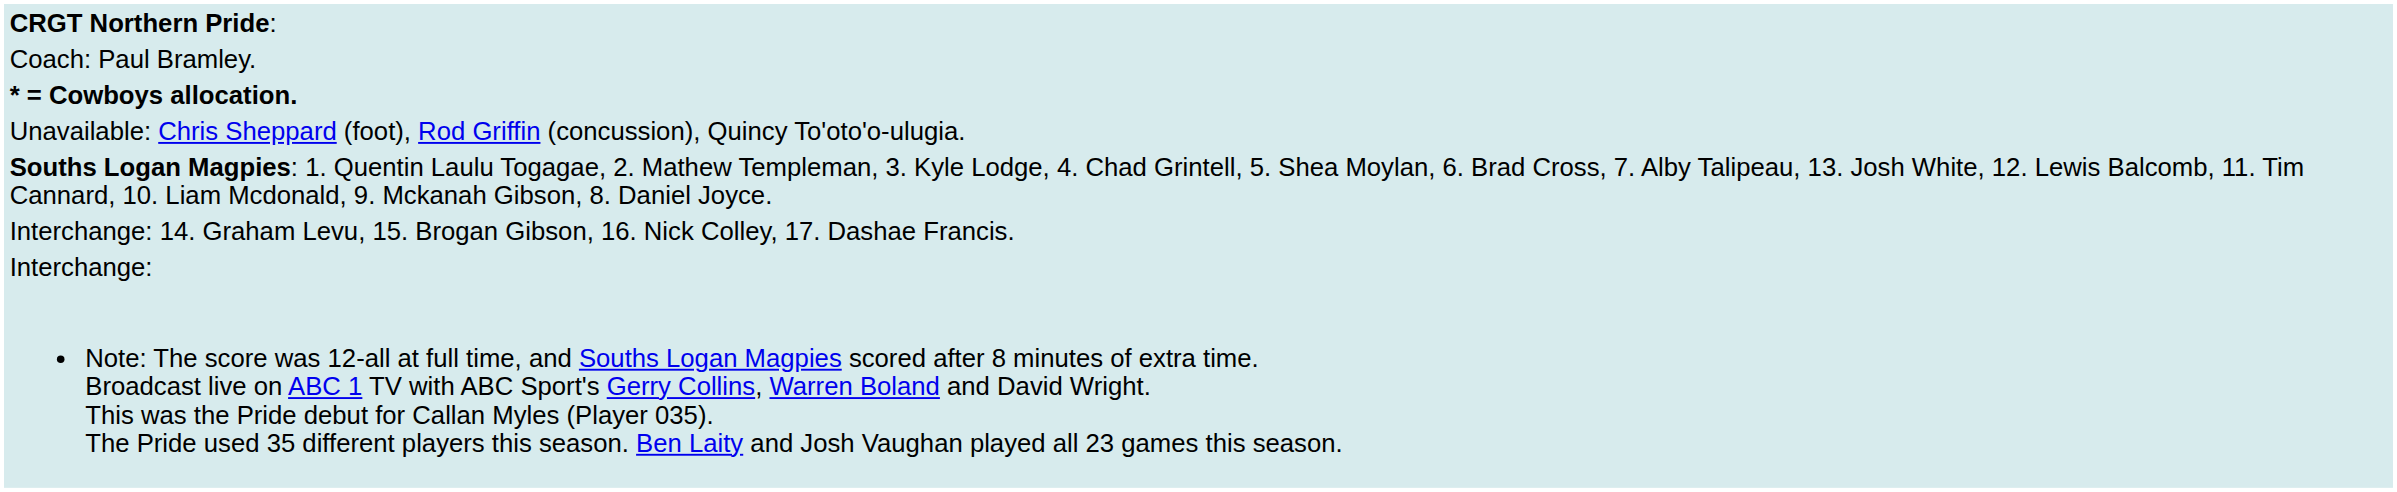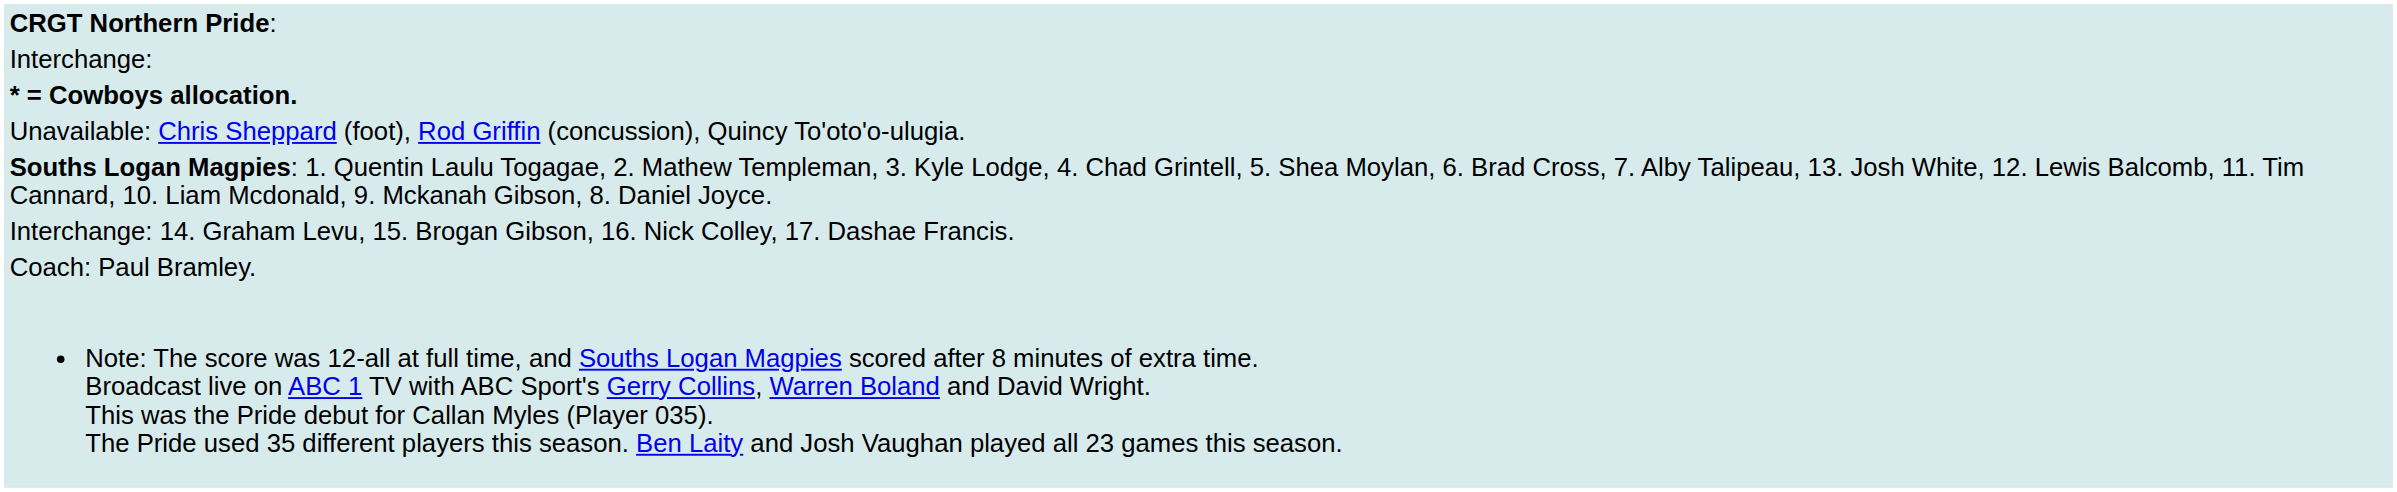row 2 | column 1: Coach: Paul Bramley. -> Interchange:
row 7 | column 1: Interchange: -> Coach: Paul Bramley.
